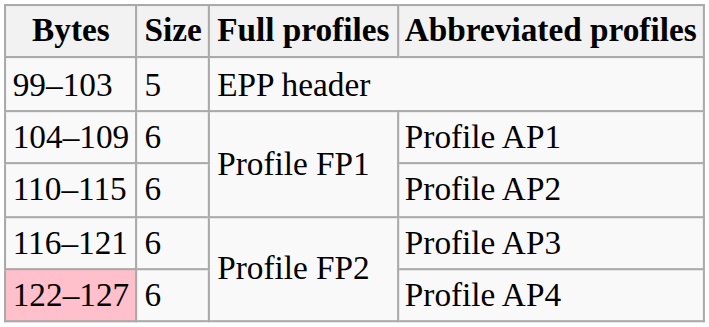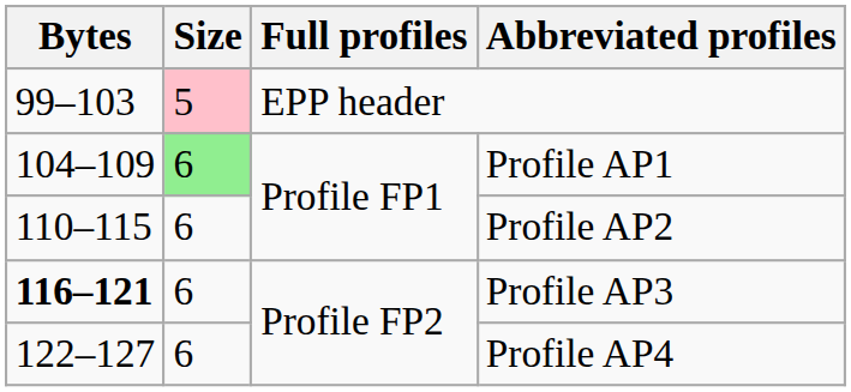EPP header | Size: no background -> pink background
Profile AP1 | Size: no background -> lightgreen background
Profile AP3 | Bytes: normal -> bold
Profile AP4 | Bytes: pink background -> no background
